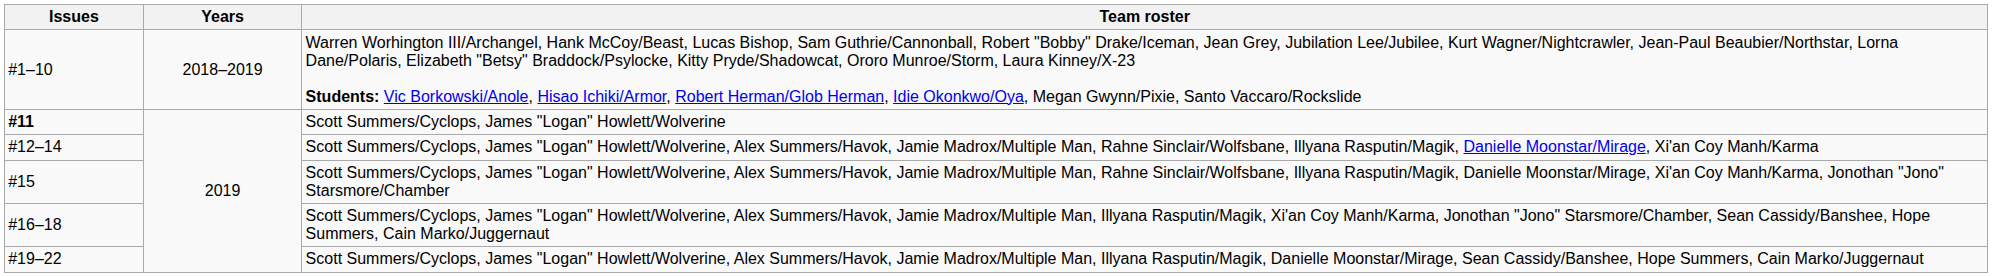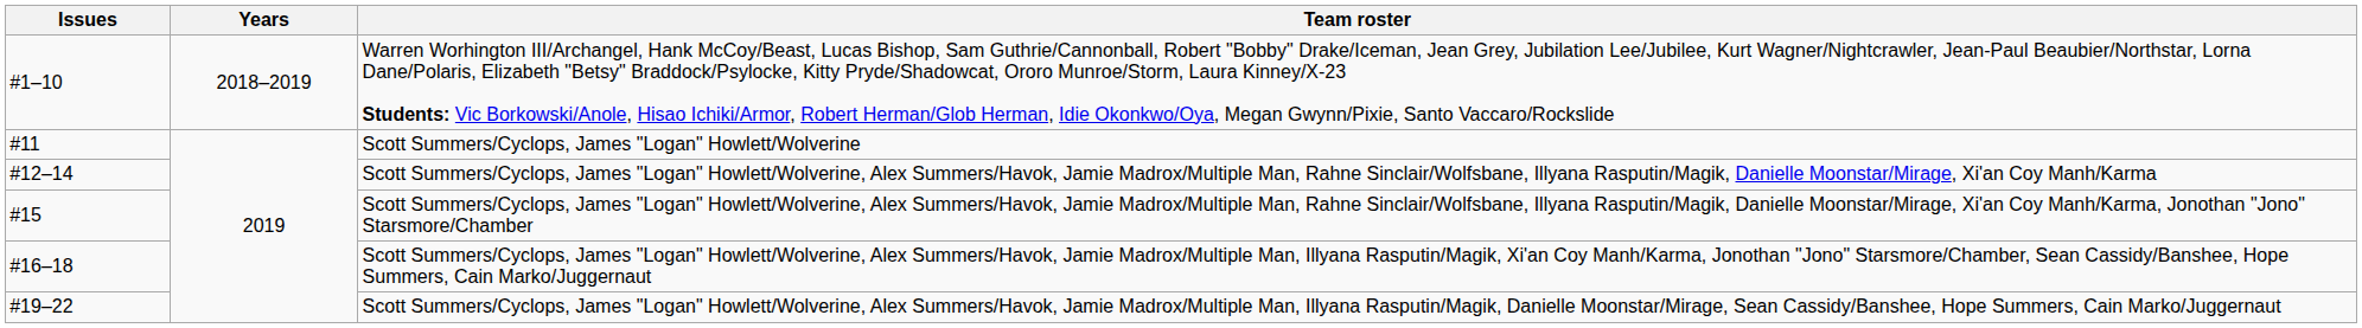Scott Summers/Cyclops, James "Logan" Howlett/Wolverine | Issues: bold -> normal
